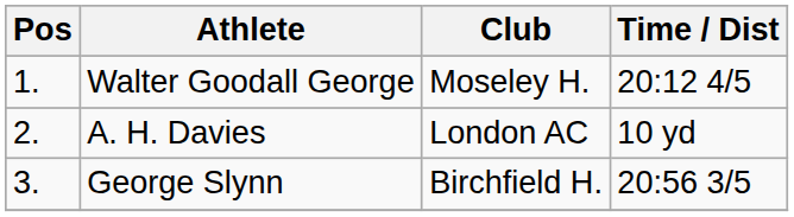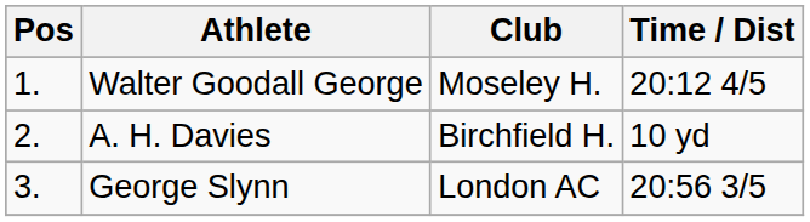A. H. Davies | Club: London AC -> Birchfield H.
George Slynn | Club: Birchfield H. -> London AC
